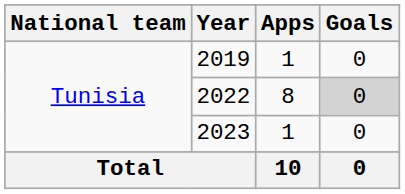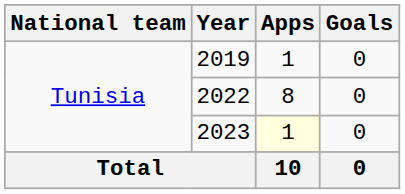2022 | Goals: lightgrey background -> no background
2023 | Apps: no background -> lightyellow background
